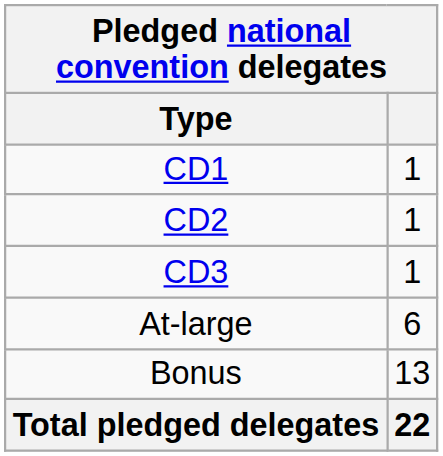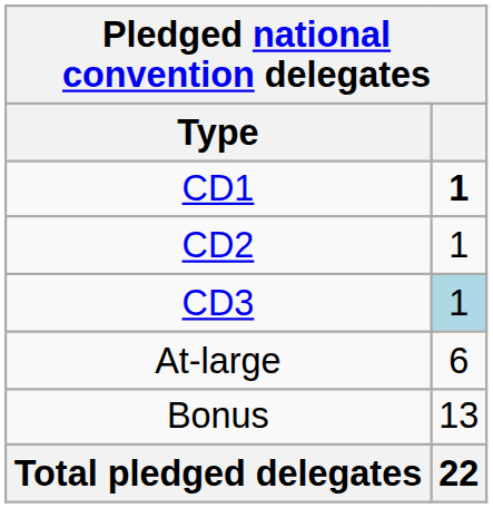CD1 | column 2: normal -> bold
CD3 | column 2: no background -> lightblue background
